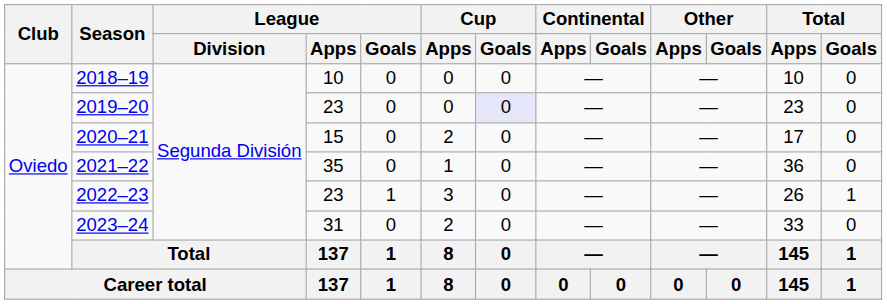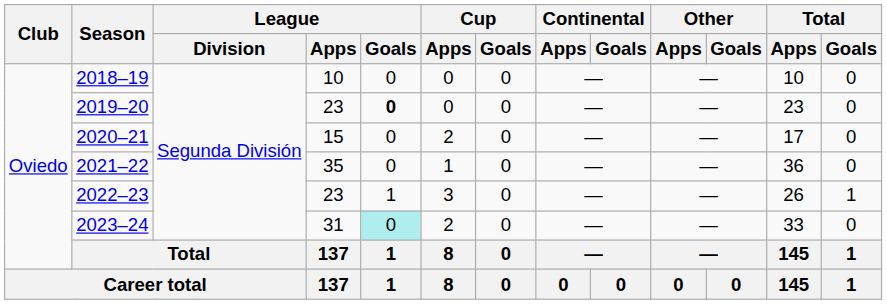2019–20 | League / Goals: normal -> bold
2019–20 | Cup / Goals: lavender background -> no background
2023–24 | League / Goals: no background -> paleturquoise background
